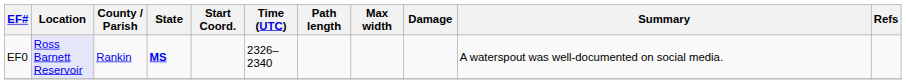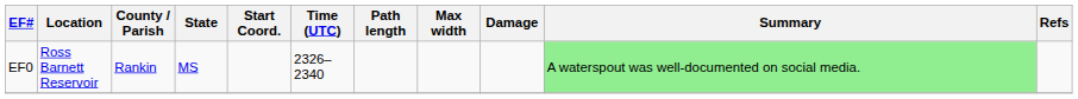EF0 | Location: lavender background -> no background
EF0 | State: bold -> normal
EF0 | Summary: no background -> lightgreen background
